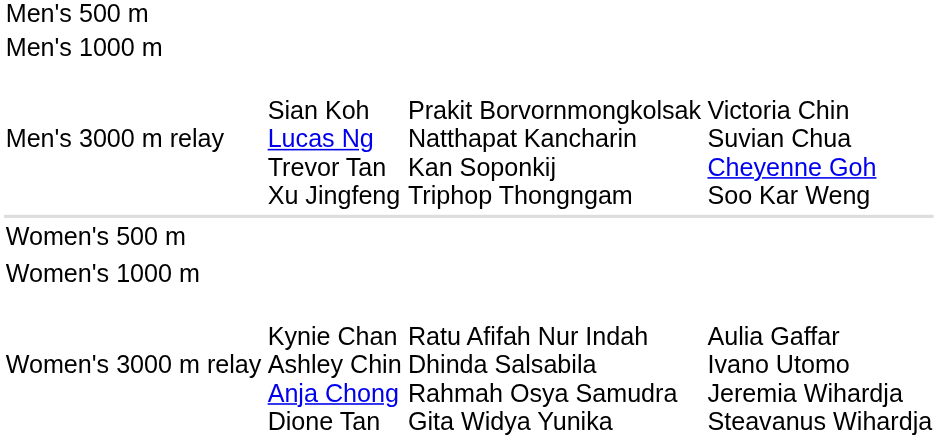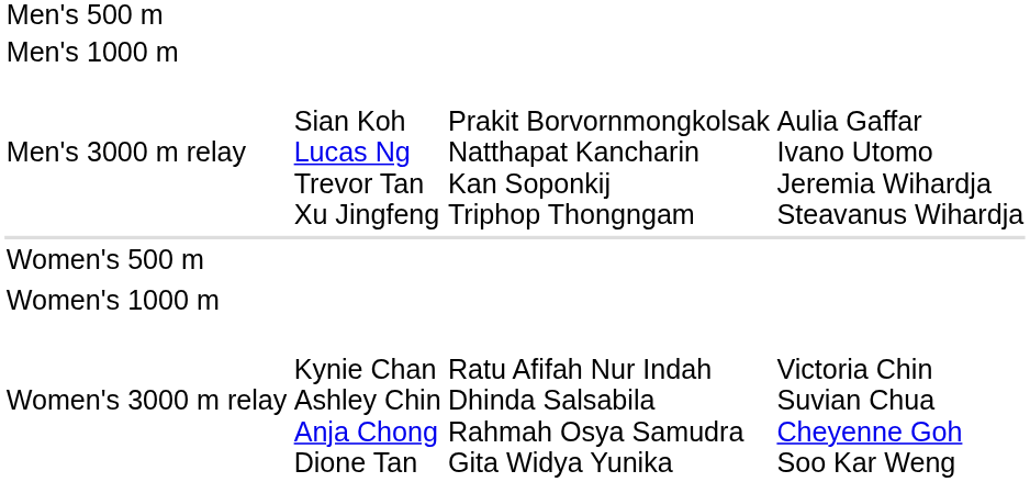Men's 3000 m relay | column 4: Victoria Chin Suvian Chua Cheyenne Goh Soo Kar Weng -> Aulia Gaffar Ivano Utomo Jeremia Wihardja Steavanus Wihardja
Women's 3000 m relay | column 4: Aulia Gaffar Ivano Utomo Jeremia Wihardja Steavanus Wihardja -> Victoria Chin Suvian Chua Cheyenne Goh Soo Kar Weng
